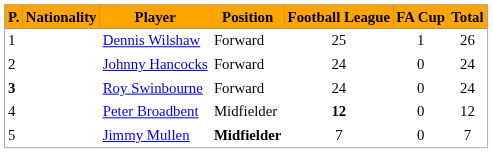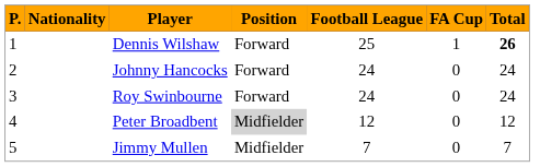Dennis Wilshaw | Total: normal -> bold
Roy Swinbourne | P.: bold -> normal
Peter Broadbent | Position: no background -> lightgrey background
Peter Broadbent | Football League: bold -> normal
Jimmy Mullen | Position: bold -> normal
